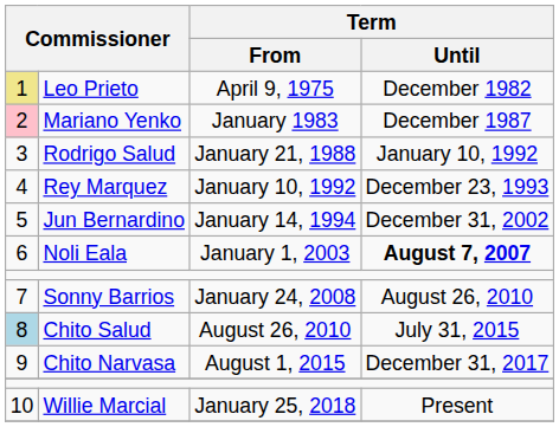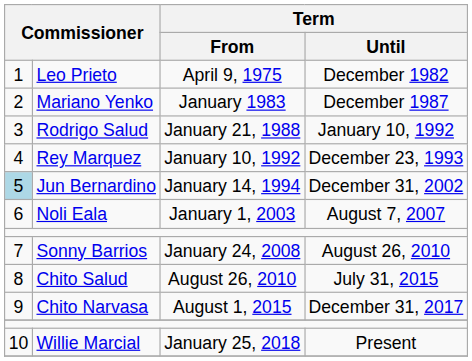Leo Prieto | column 1: khaki background -> no background
Mariano Yenko | column 1: pink background -> no background
Jun Bernardino | column 1: no background -> lightblue background
Noli Eala | Term / Until: bold -> normal
Chito Salud | column 1: lightblue background -> no background
